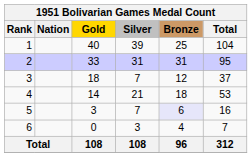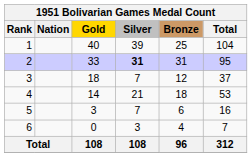2 | Silver: normal -> bold
5 | Bronze: lavender background -> no background
